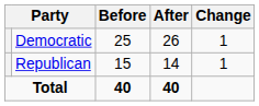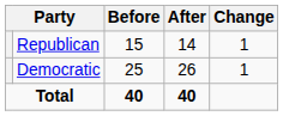rows swapped: Democratic <-> Republican
